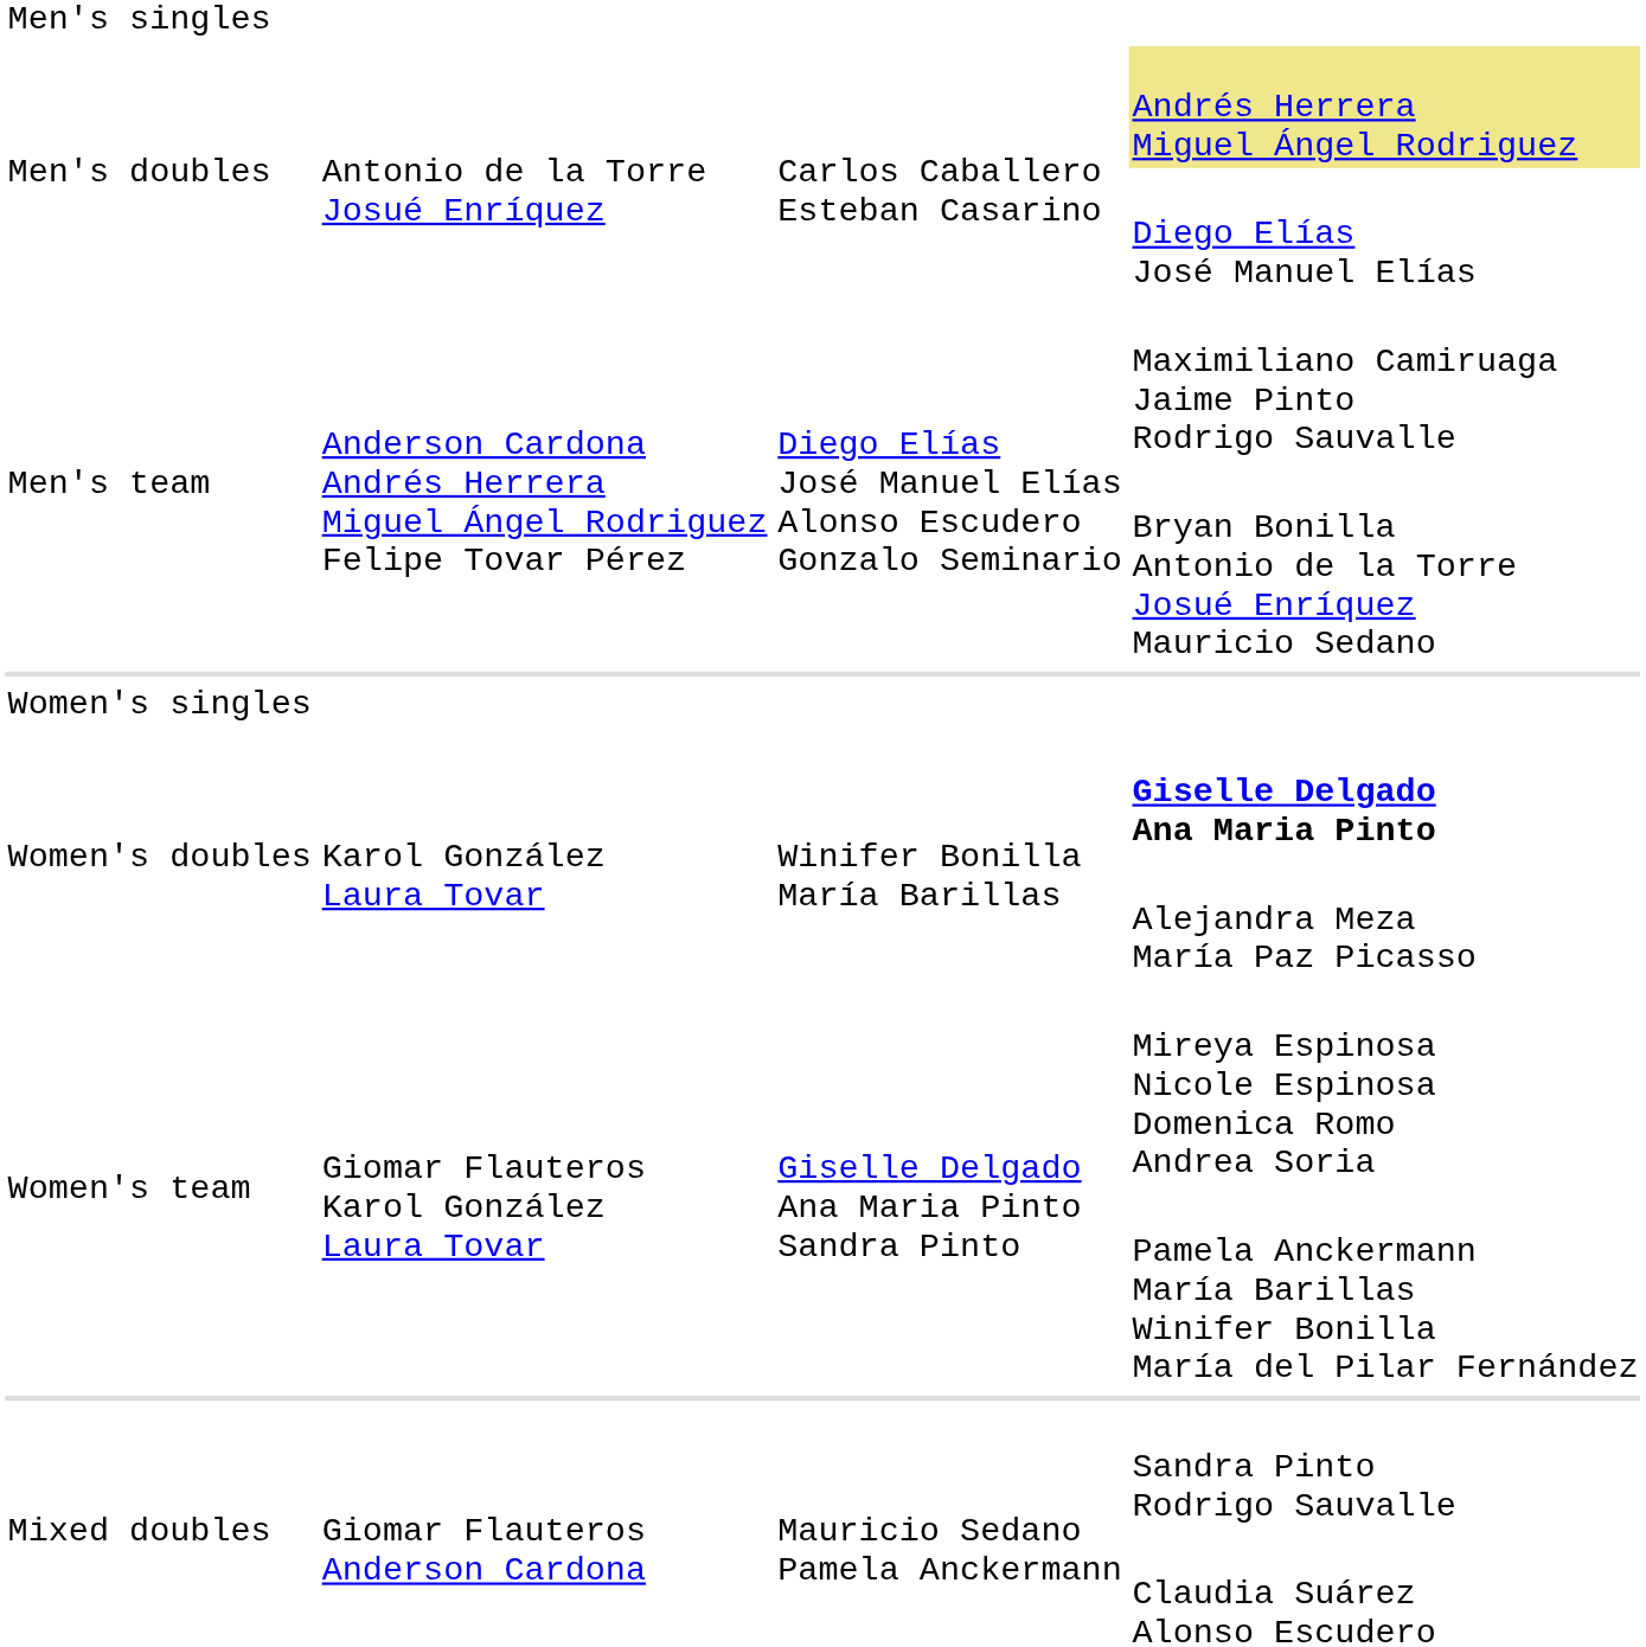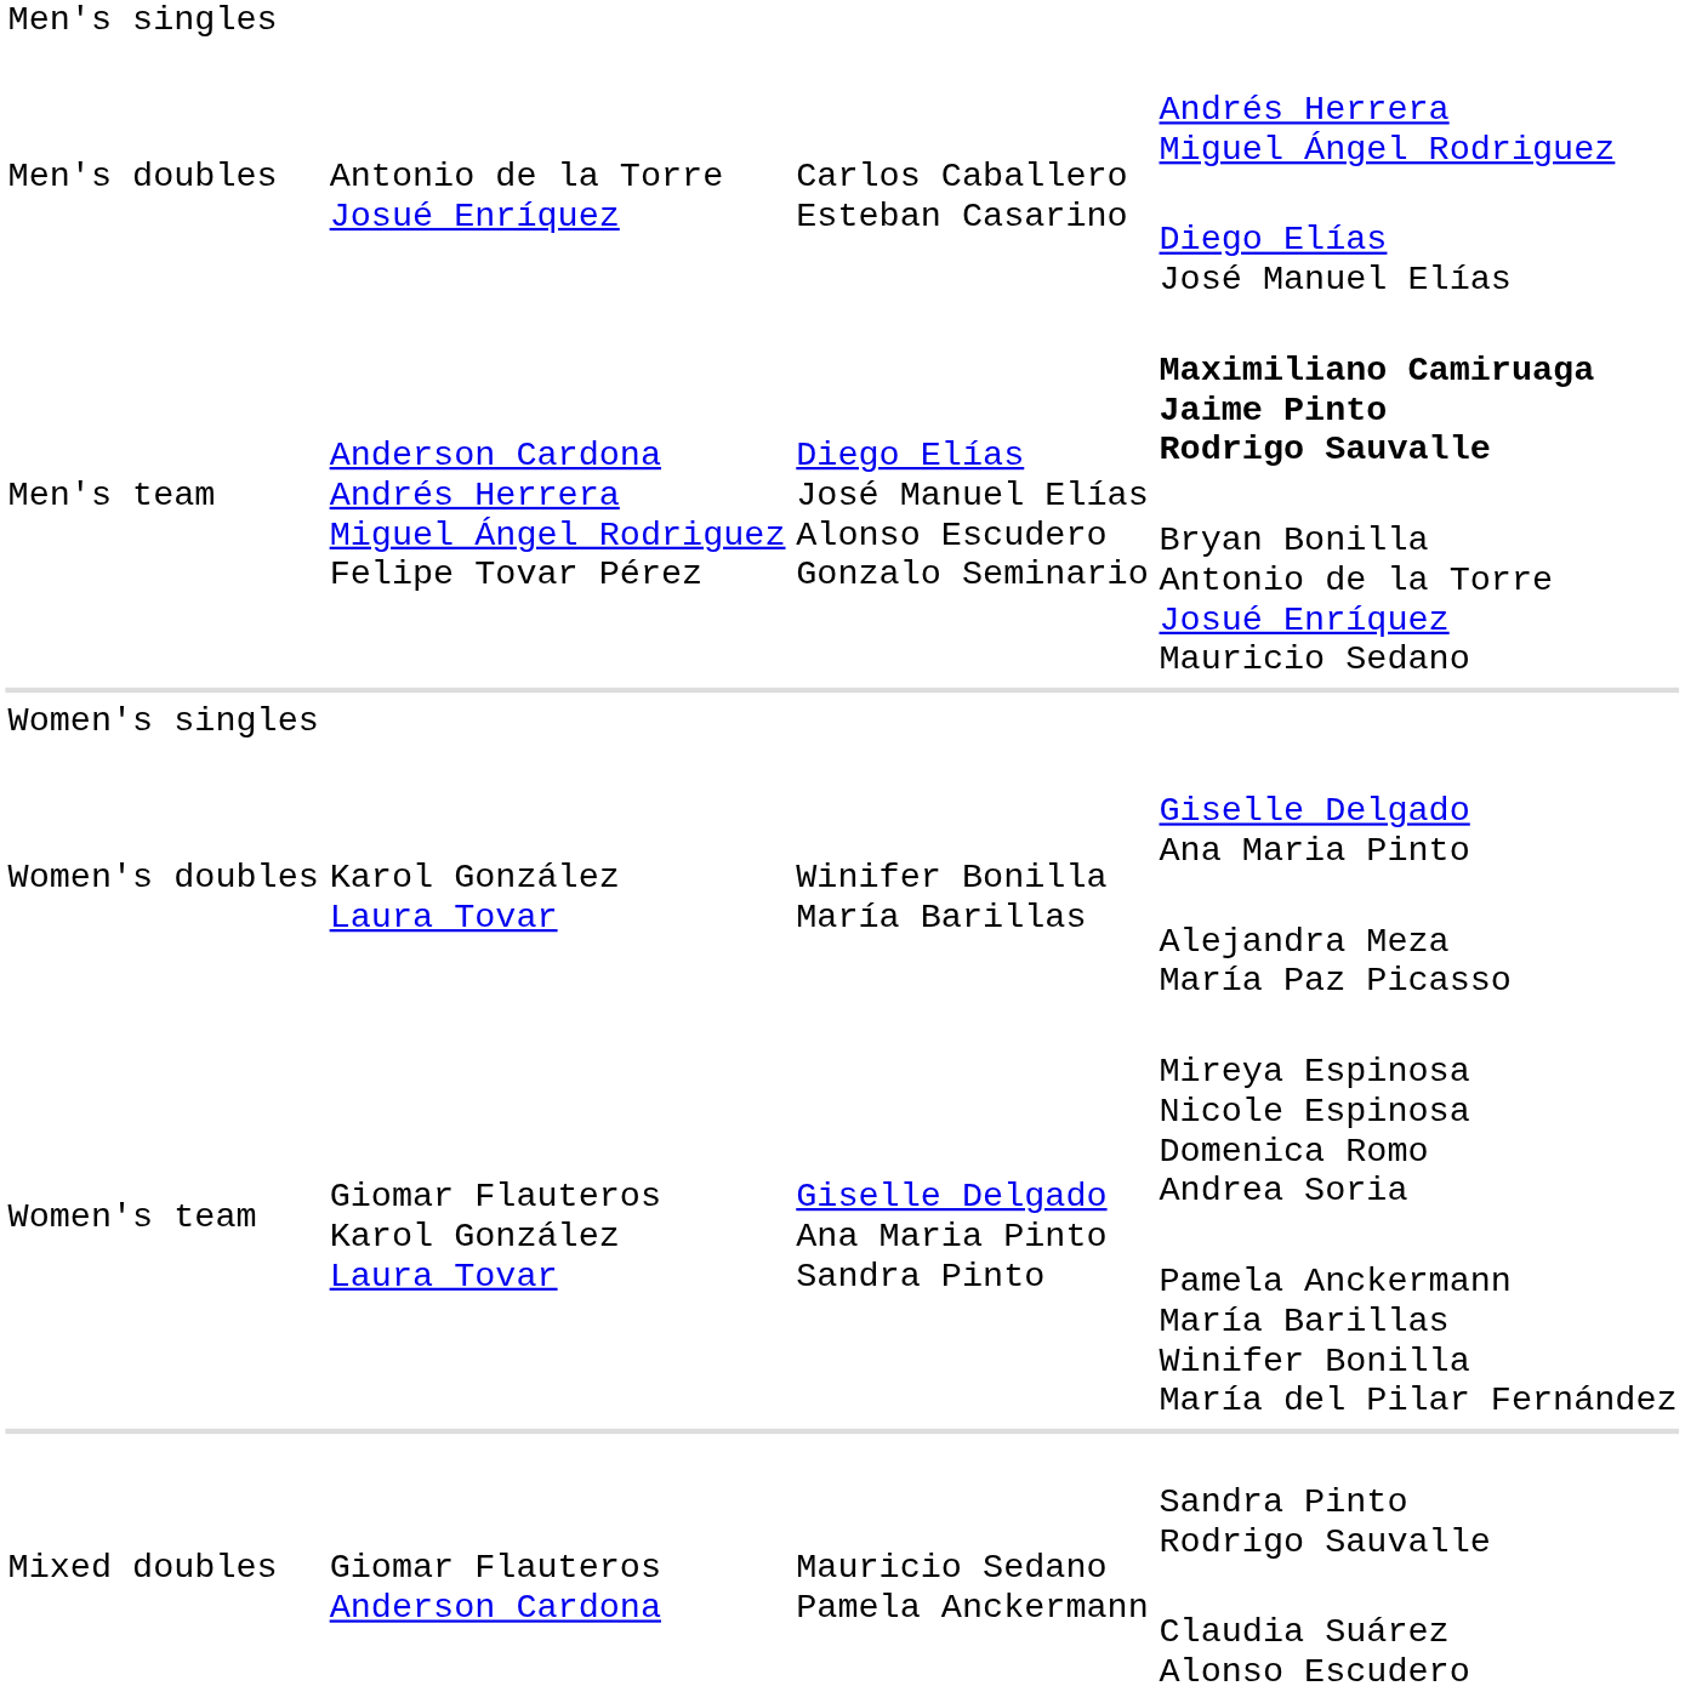Andrés Herrera Miguel Ángel Rodriguez | column 4: khaki background -> no background
Maximiliano Camiruaga Jaime Pinto Rodrigo Sauvalle | column 4: normal -> bold
Giselle Delgado Ana Maria Pinto | column 4: bold -> normal
